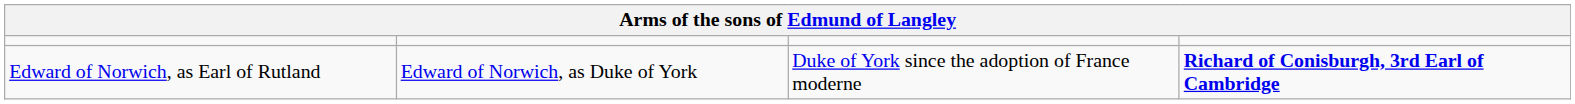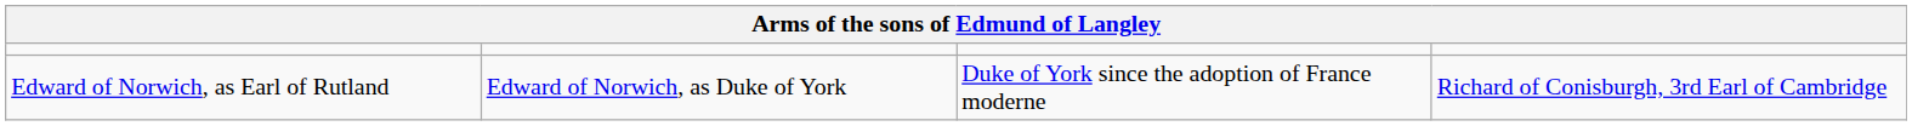Edward of Norwich, as Earl of Rutland | column 4: bold -> normal
